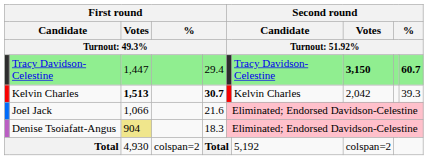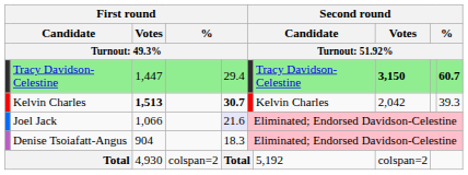Joel Jack | column 5: no background -> lavender background
Denise Tsoiafatt-Angus | column 3: khaki background -> no background
